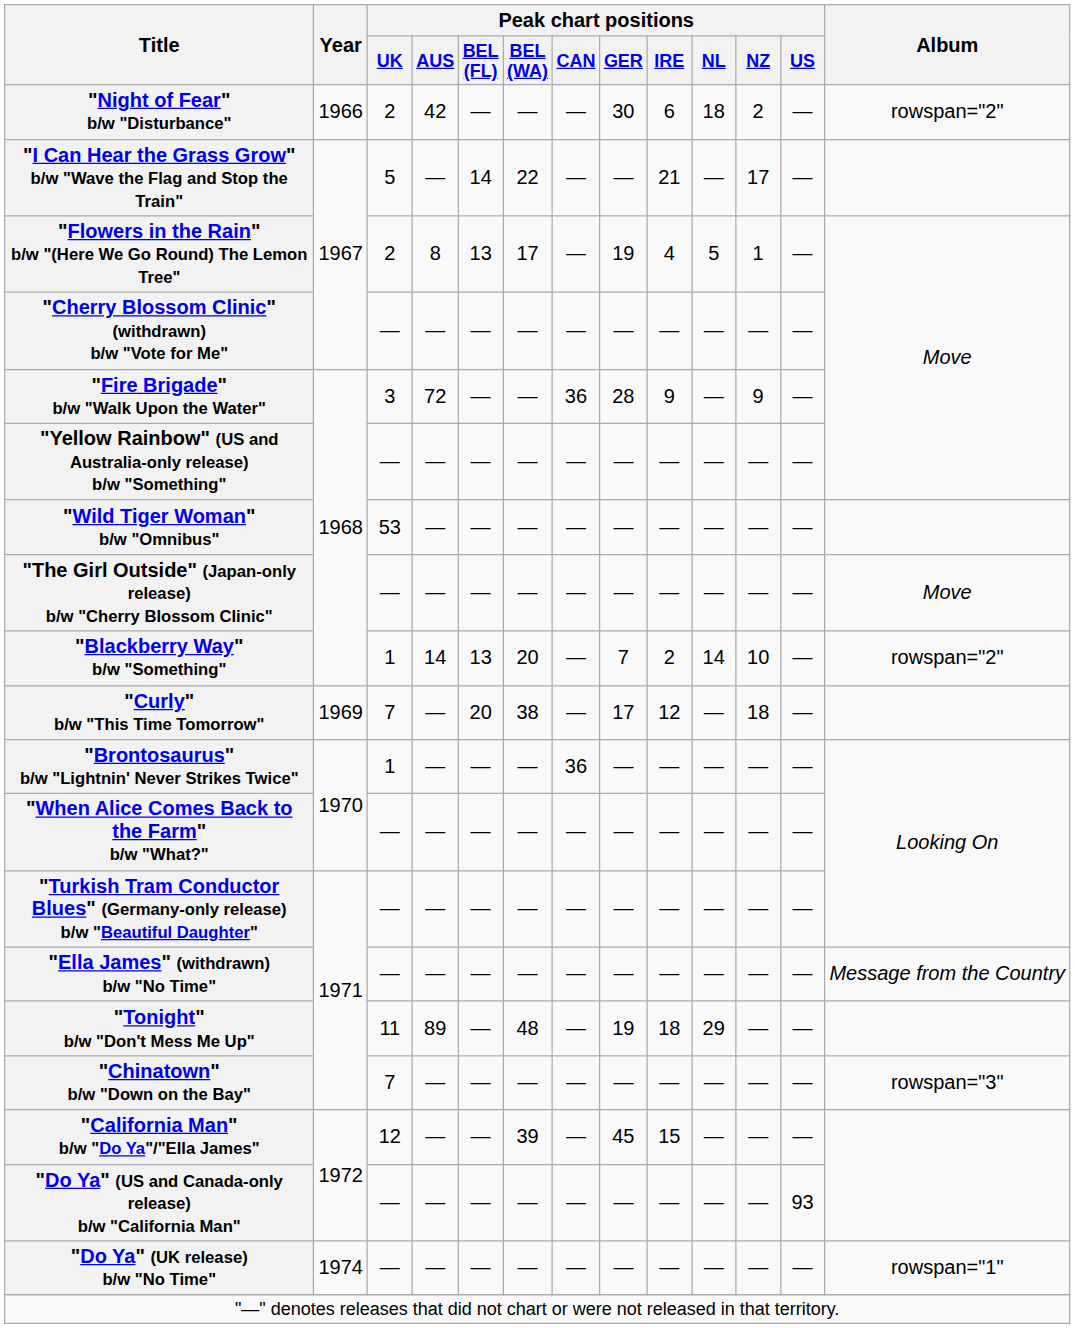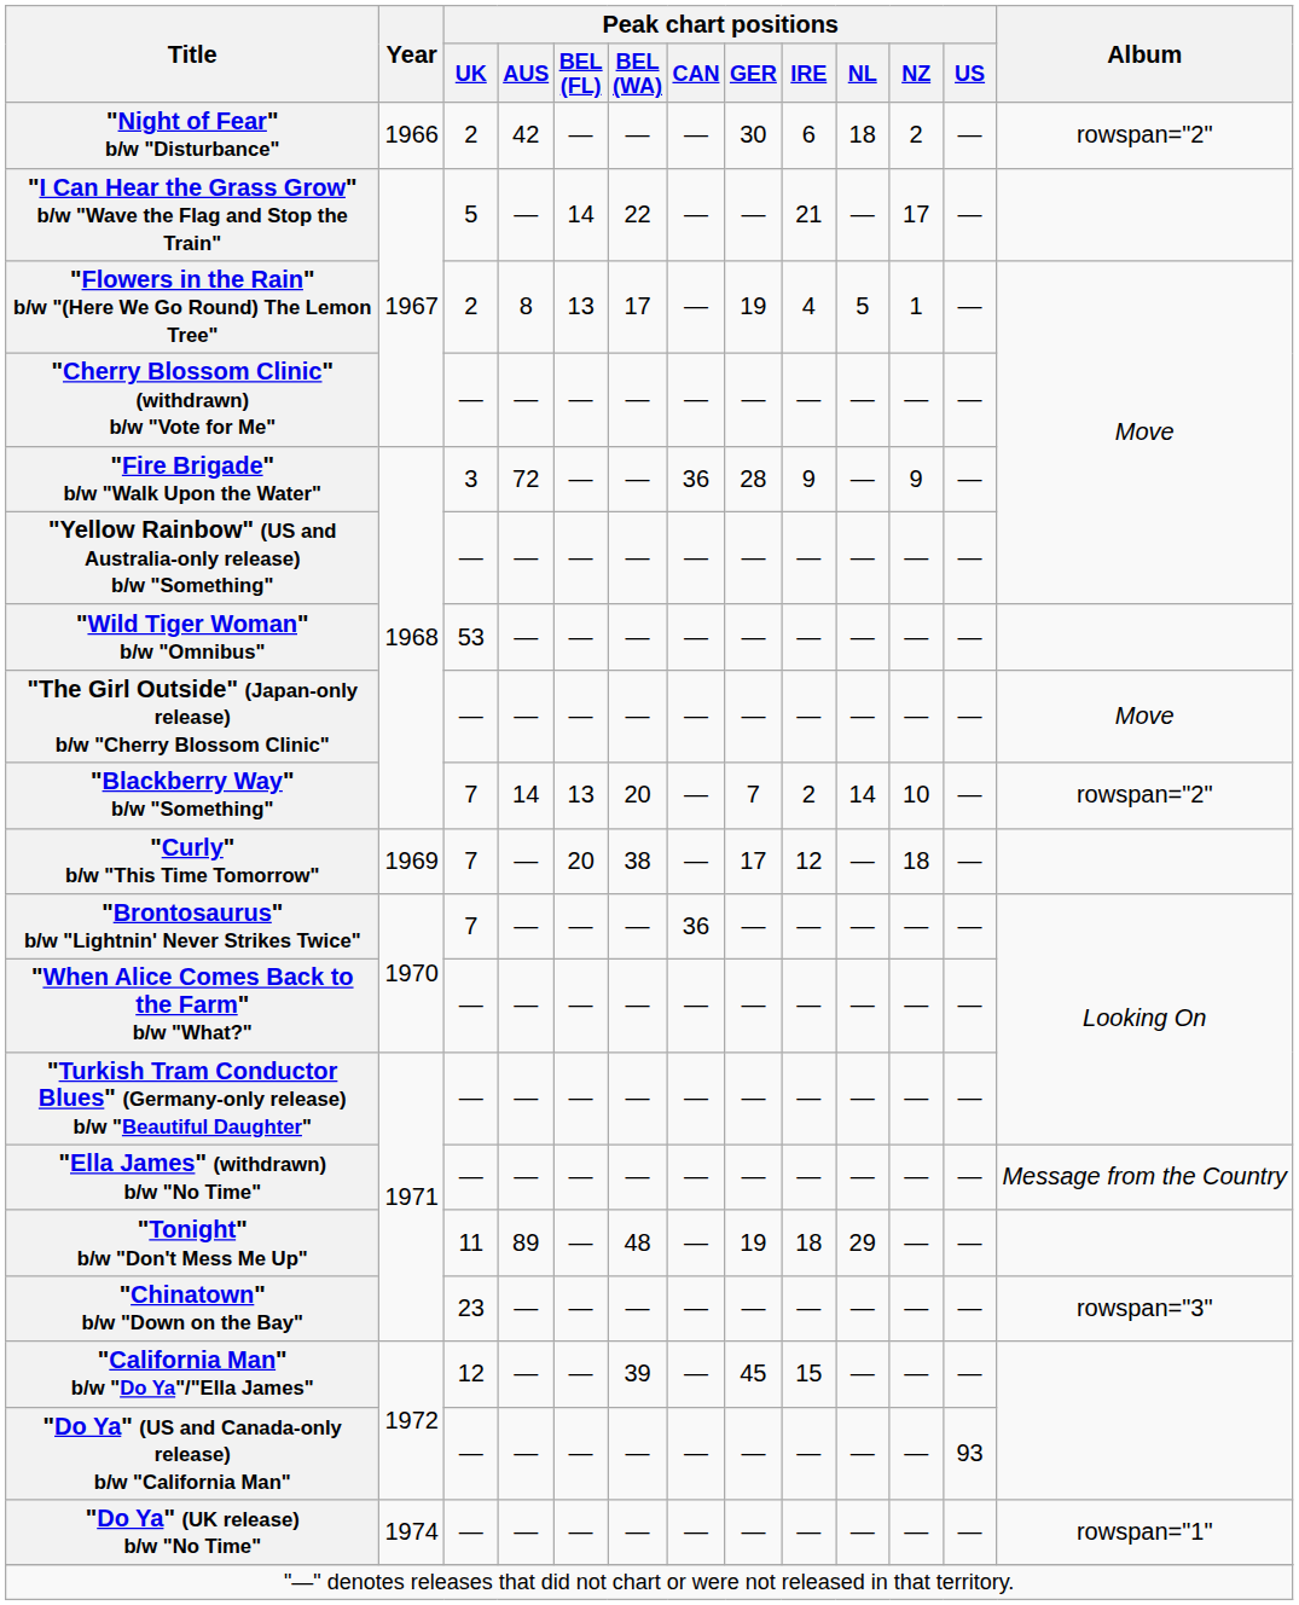"Blackberry Way" b/w "Something" | Peak chart positions / UK: 1 -> 7
"Brontosaurus" b/w "Lightnin' Never Strikes Twice" | Peak chart positions / UK: 1 -> 7
"Chinatown" b/w "Down on the Bay" | Peak chart positions / UK: 7 -> 23
